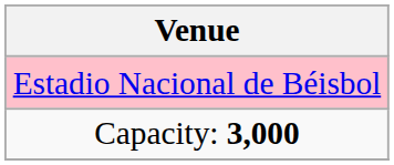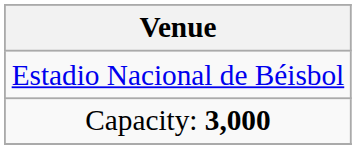row 2 | column 1: pink background -> no background
